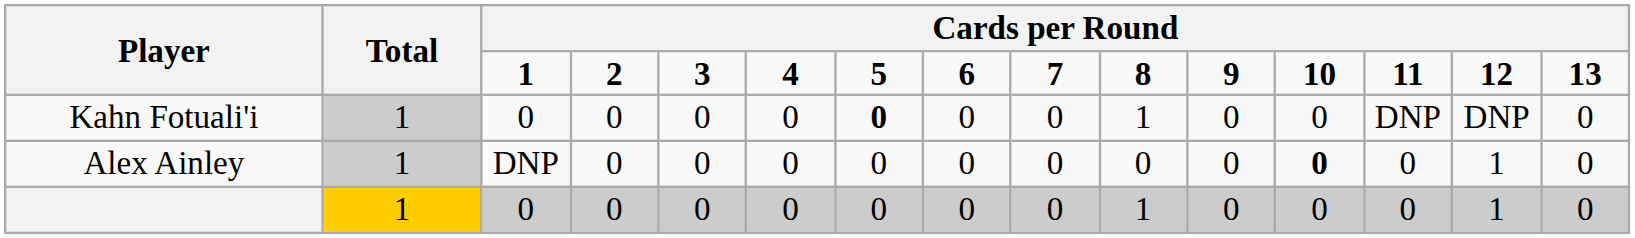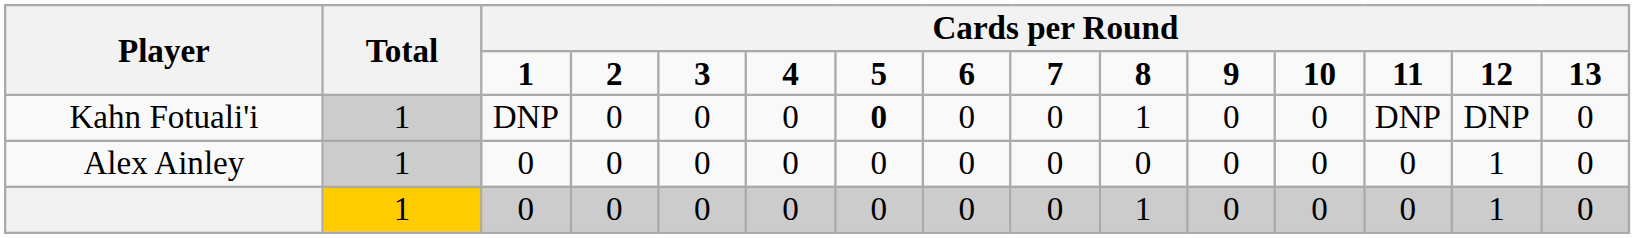Kahn Fotuali'i | column 3: 0 -> DNP
Alex Ainley | column 3: DNP -> 0
Alex Ainley | column 12: bold -> normal
